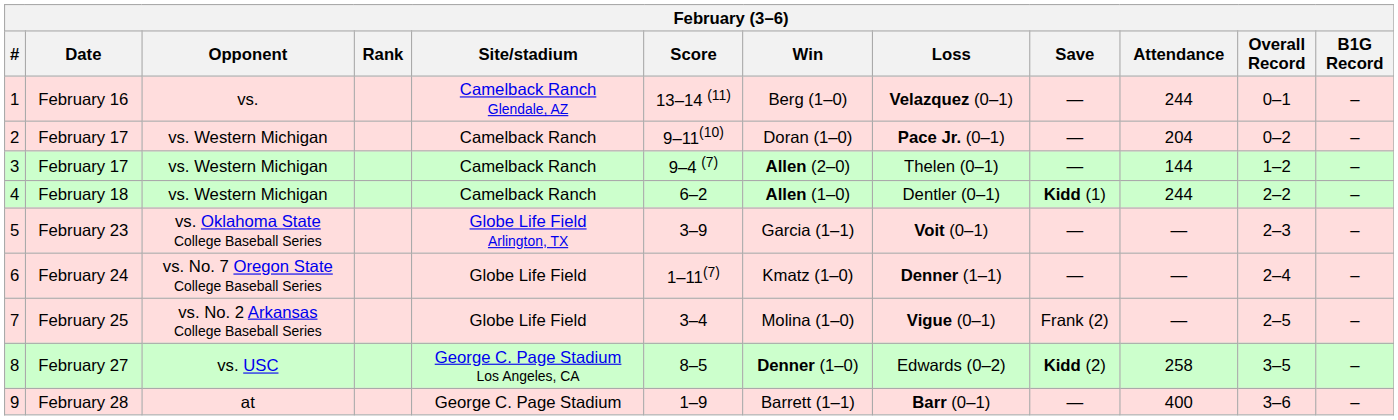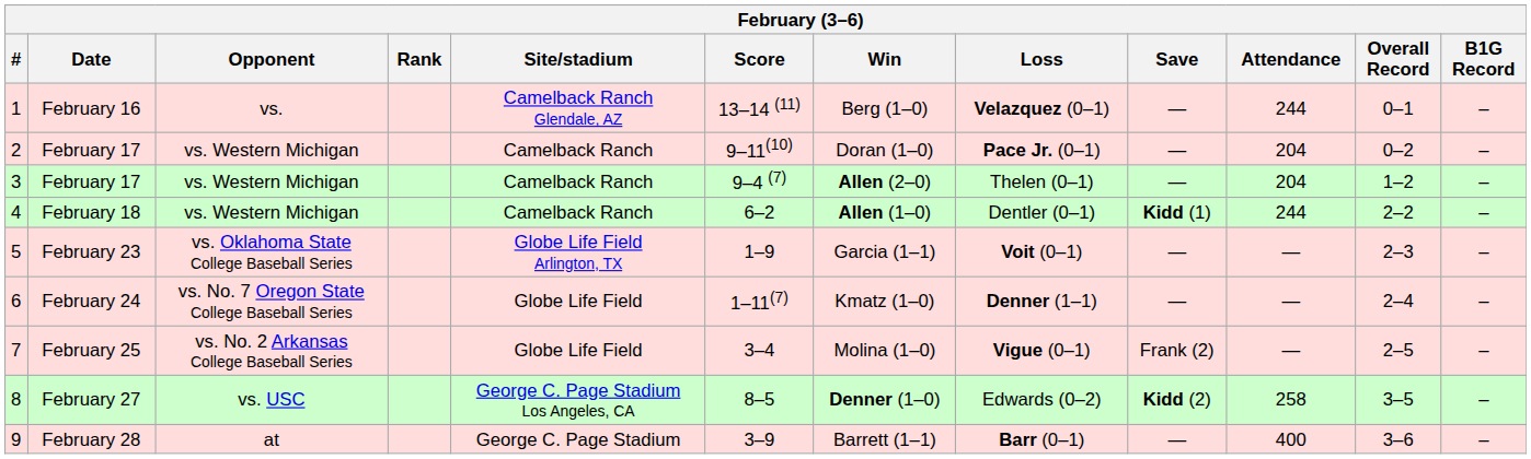3 | Attendance: 144 -> 204
5 | Score: 3–9 -> 1–9
9 | Score: 1–9 -> 3–9
